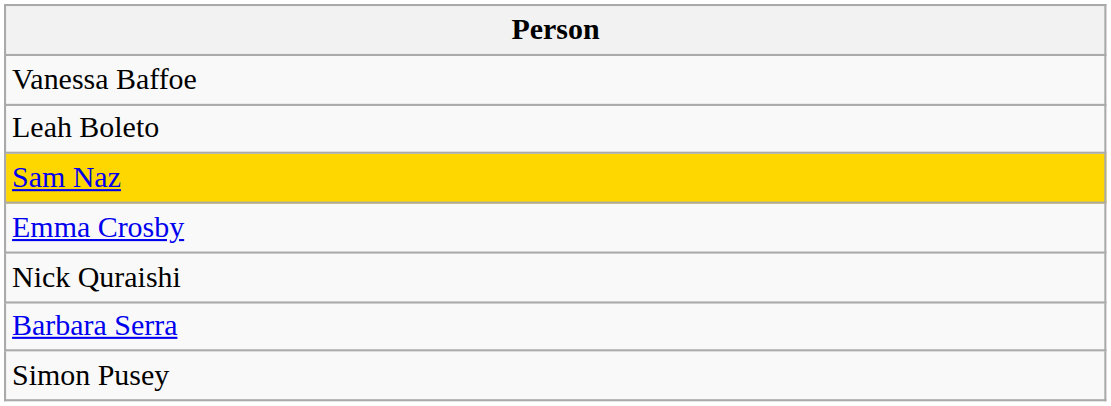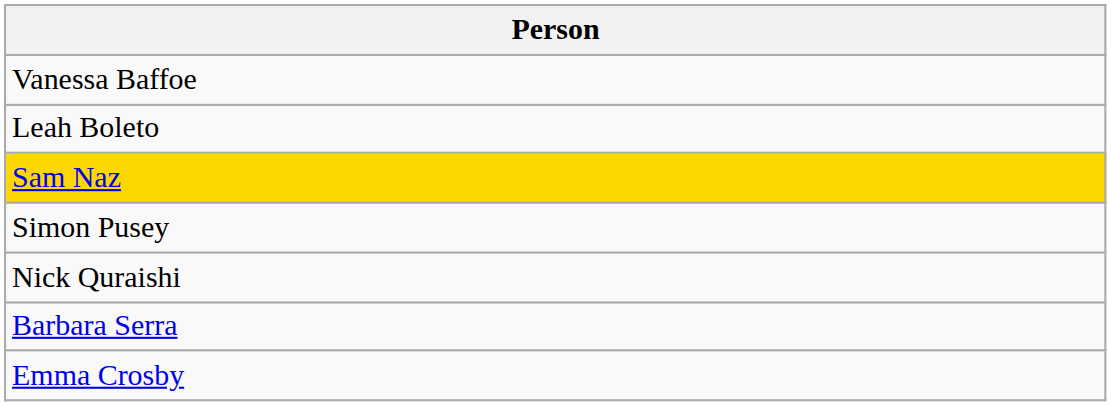row 5 | column 1: Emma Crosby -> Simon Pusey
row 8 | column 1: Simon Pusey -> Emma Crosby
